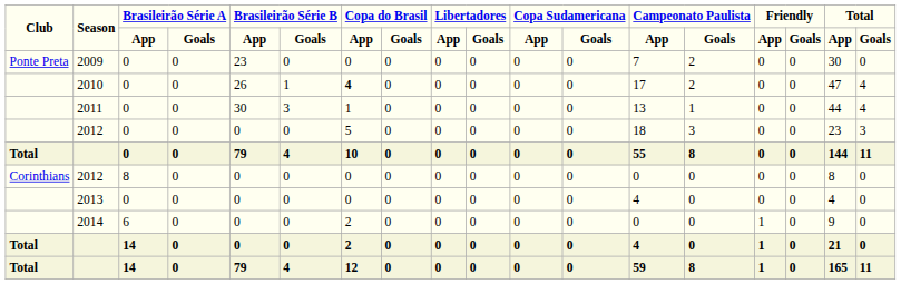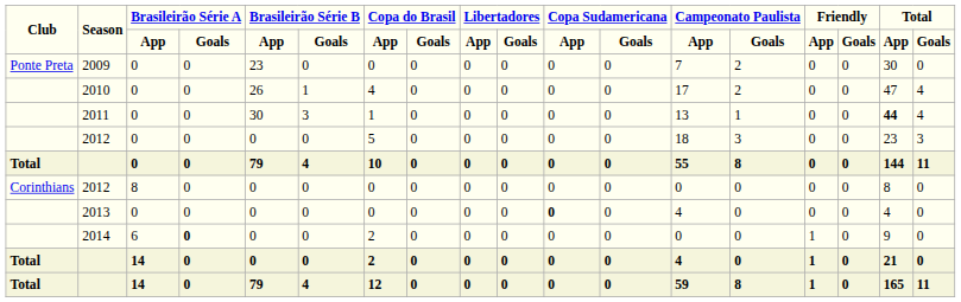2010 | Copa do Brasil / App: bold -> normal
2011 | Total / App: normal -> bold
2013 | Copa Sudamericana / App: normal -> bold
2014 | Brasileirão Série A / Goals: normal -> bold
